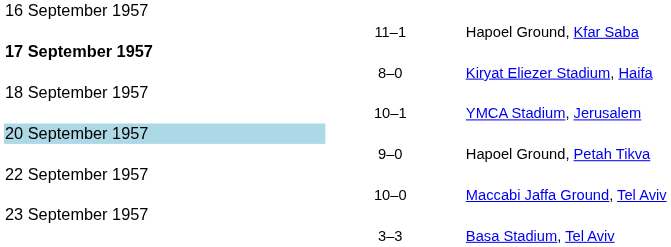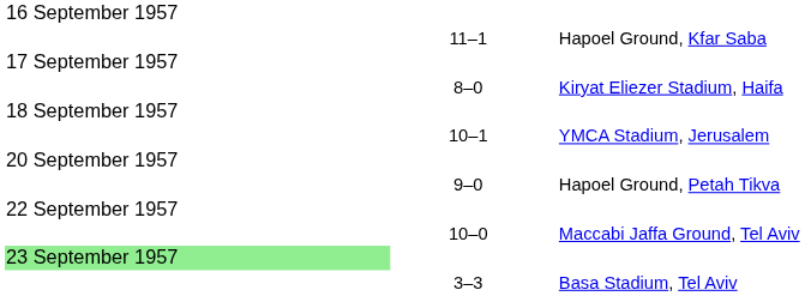17 September 1957 | column 1: bold -> normal
20 September 1957 | column 1: lightblue background -> no background
23 September 1957 | column 1: no background -> lightgreen background
